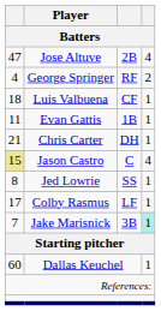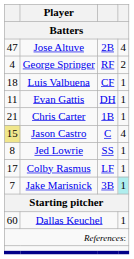Evan Gattis | column 3: 1B -> DH
Chris Carter | column 3: DH -> 1B
